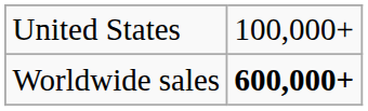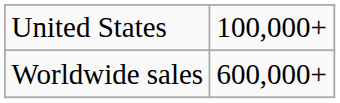Worldwide sales | column 2: bold -> normal
